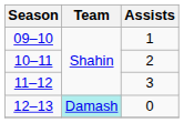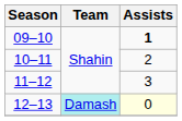09–10 | Assists: normal -> bold
12–13 | Assists: no background -> lightyellow background
